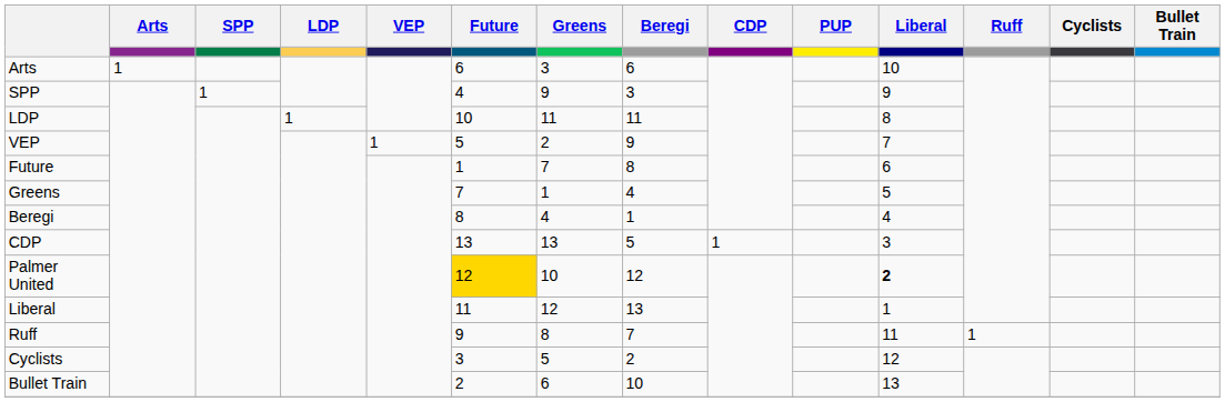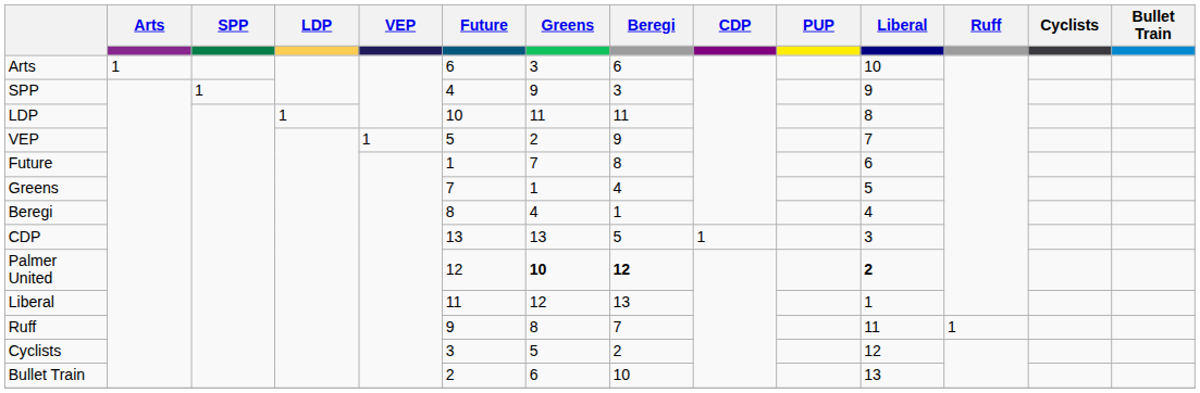Palmer United | Future: gold background -> no background
Palmer United | Greens: normal -> bold
Palmer United | Beregi: normal -> bold
